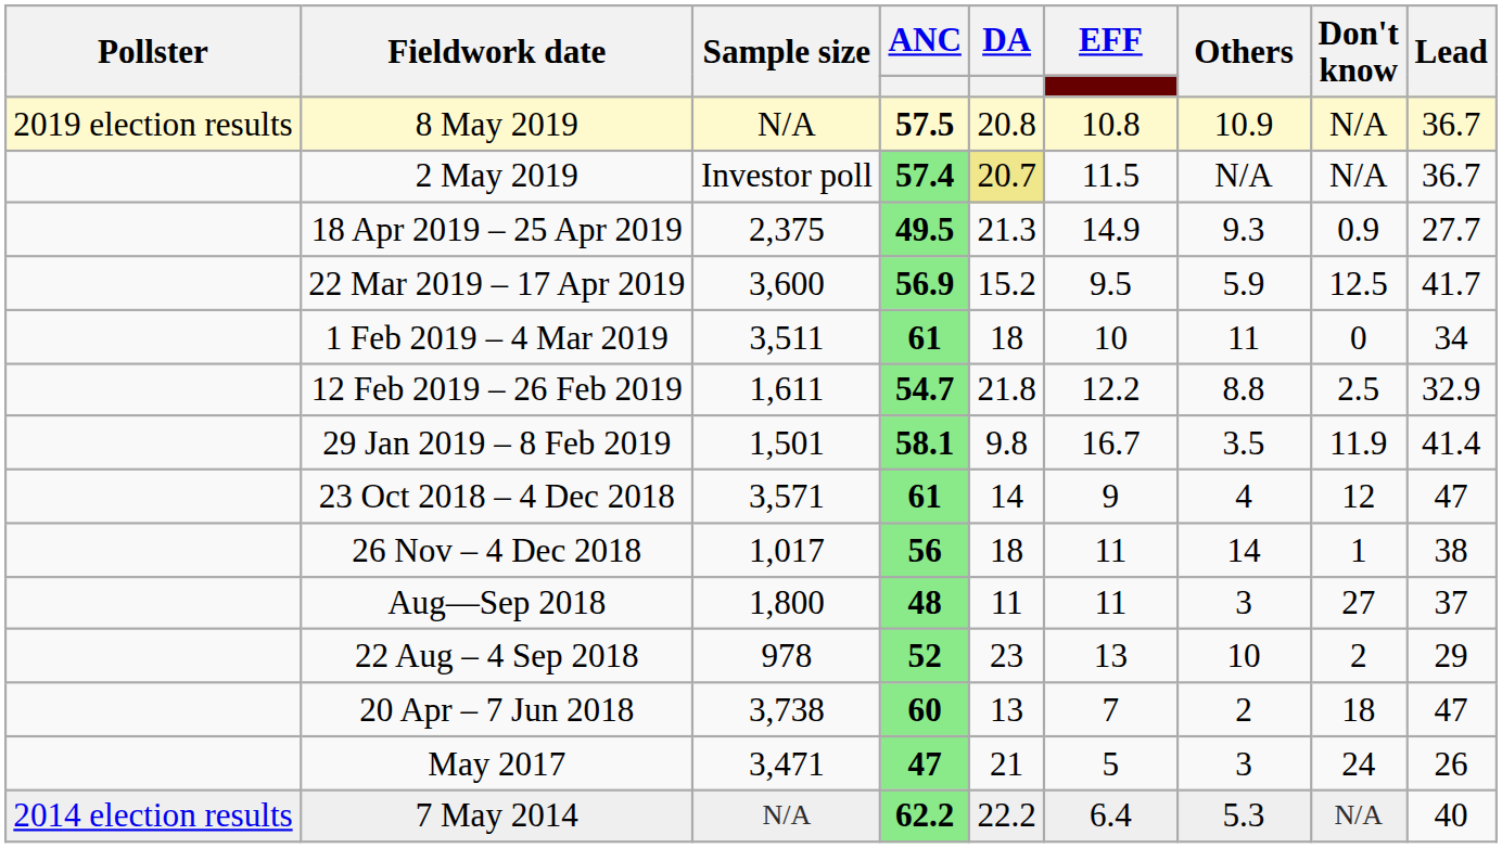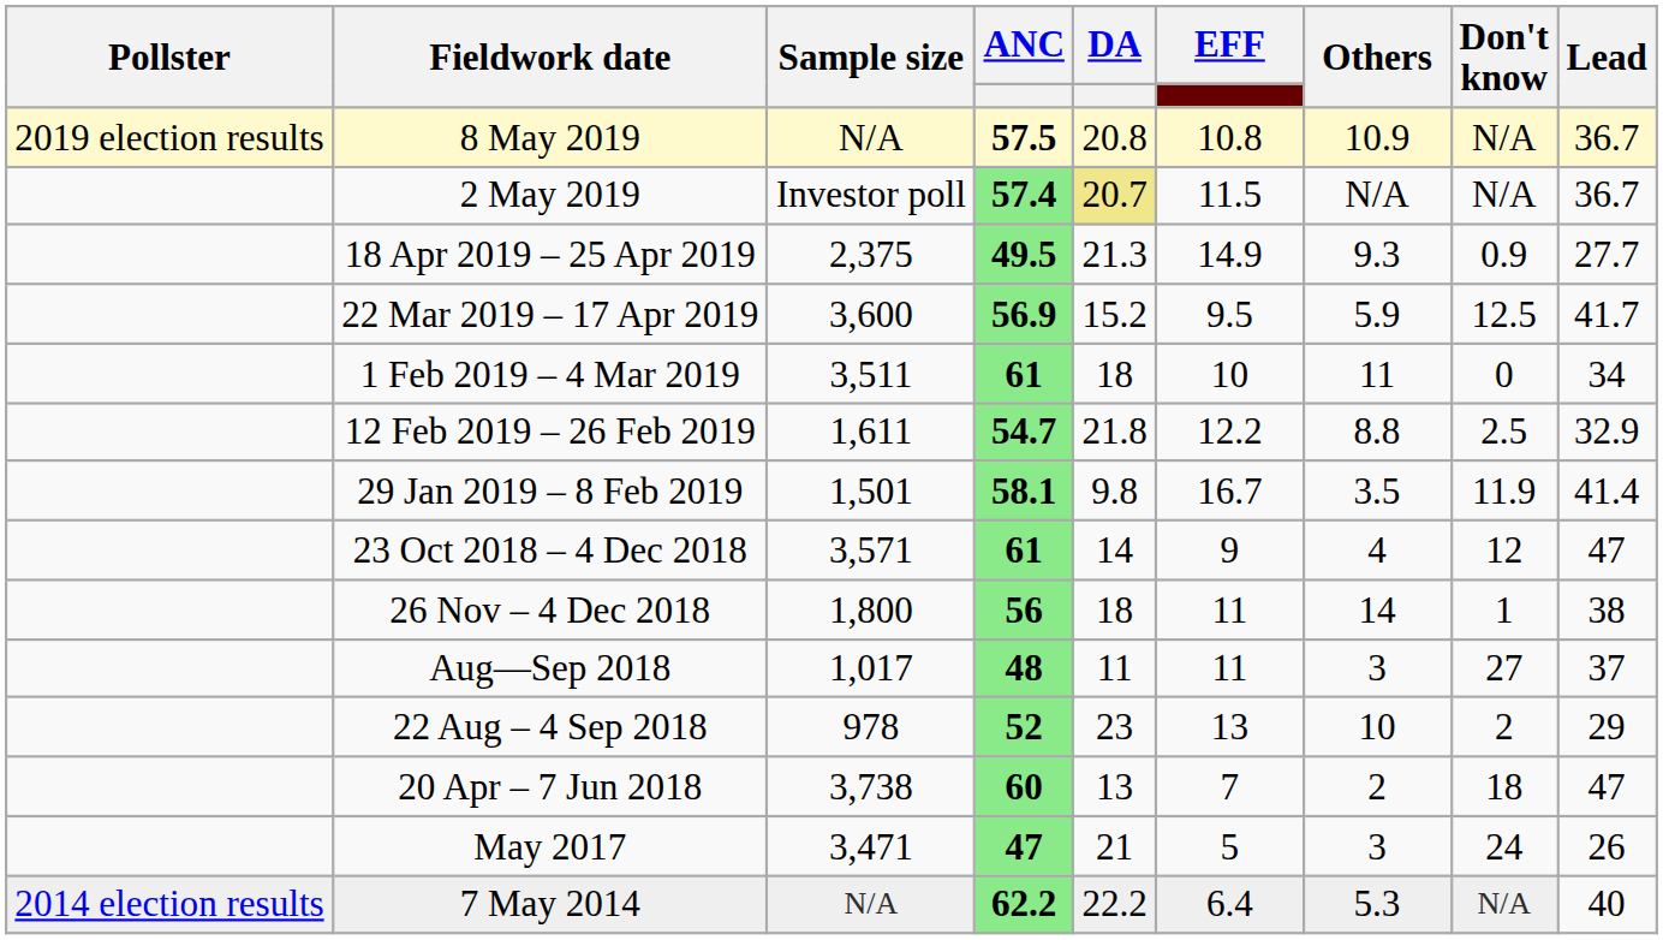26 Nov – 4 Dec 2018 | Sample size: 1,017 -> 1,800
Aug—Sep 2018 | Sample size: 1,800 -> 1,017
